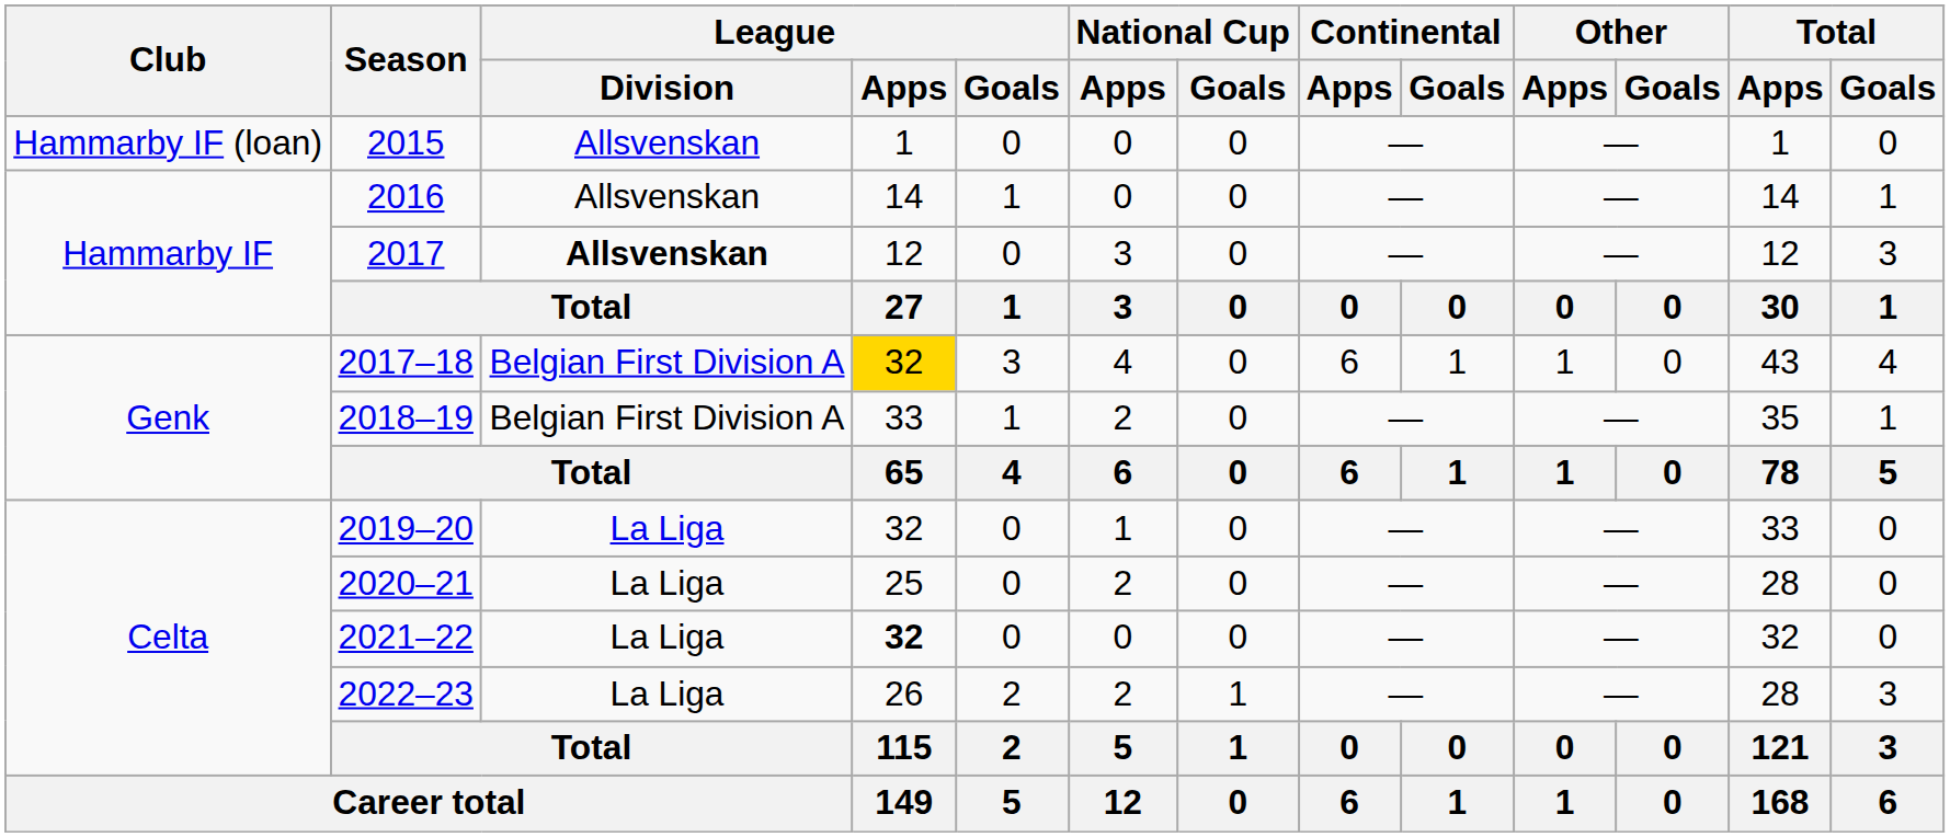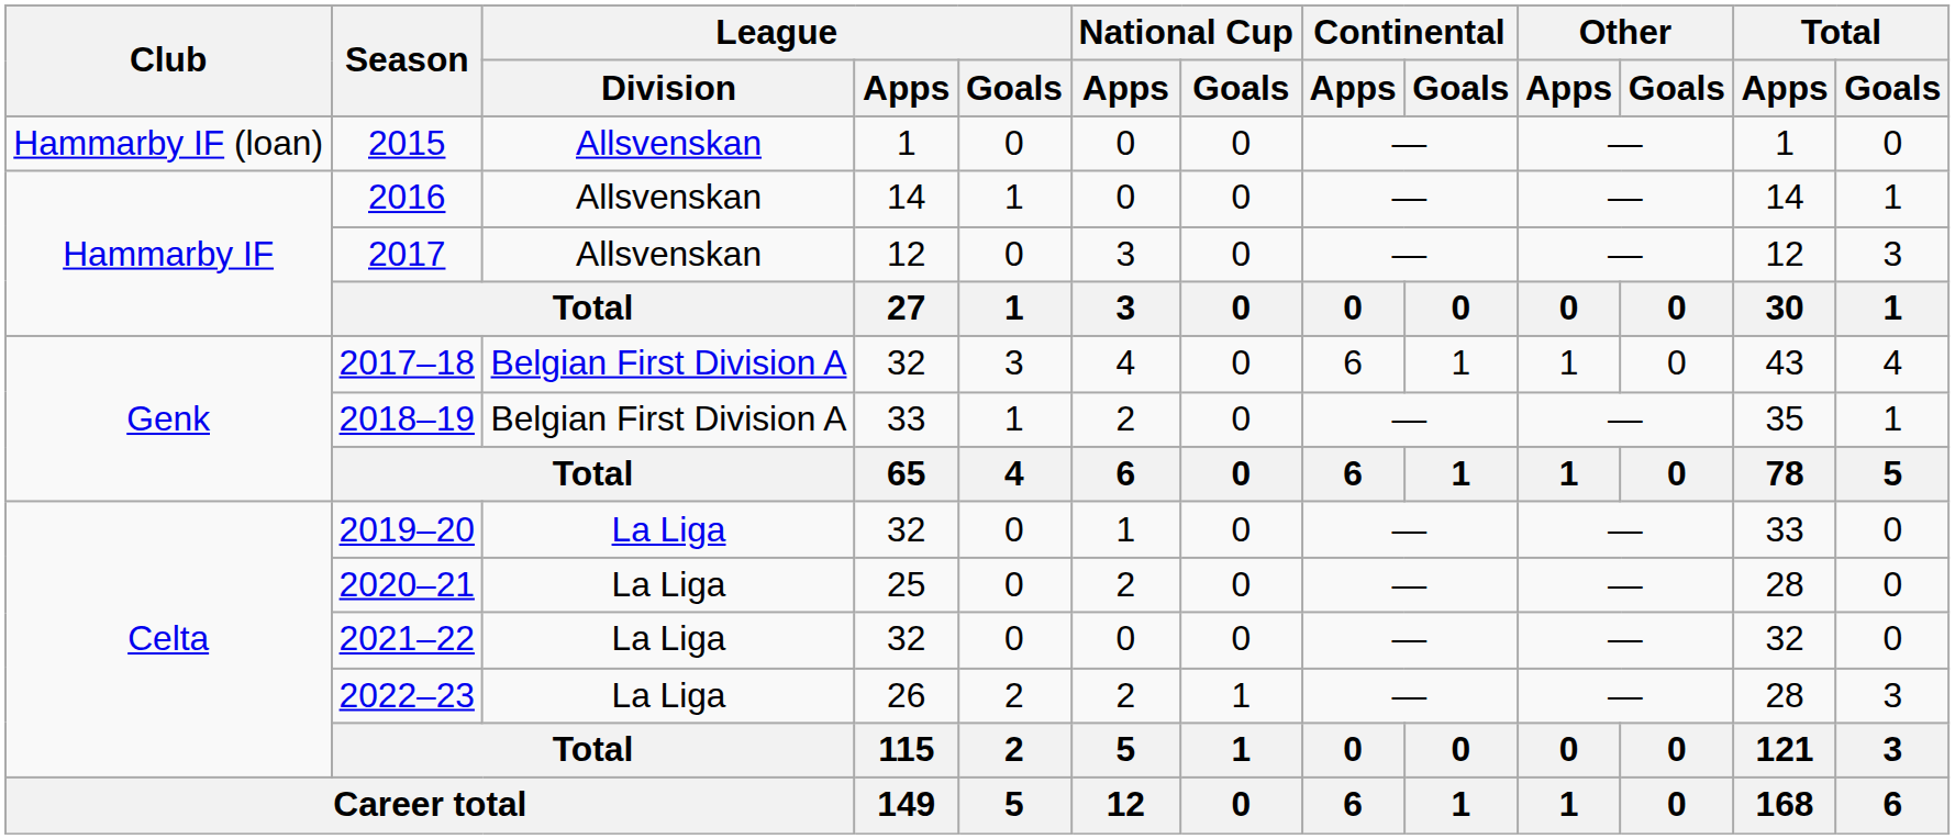2017 | League / Division: bold -> normal
2017–18 | League / Apps: gold background -> no background
2021–22 | League / Apps: bold -> normal
